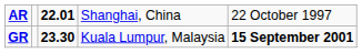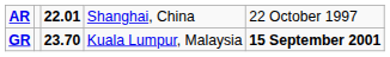GR | column 3: 23.30 -> 23.70
